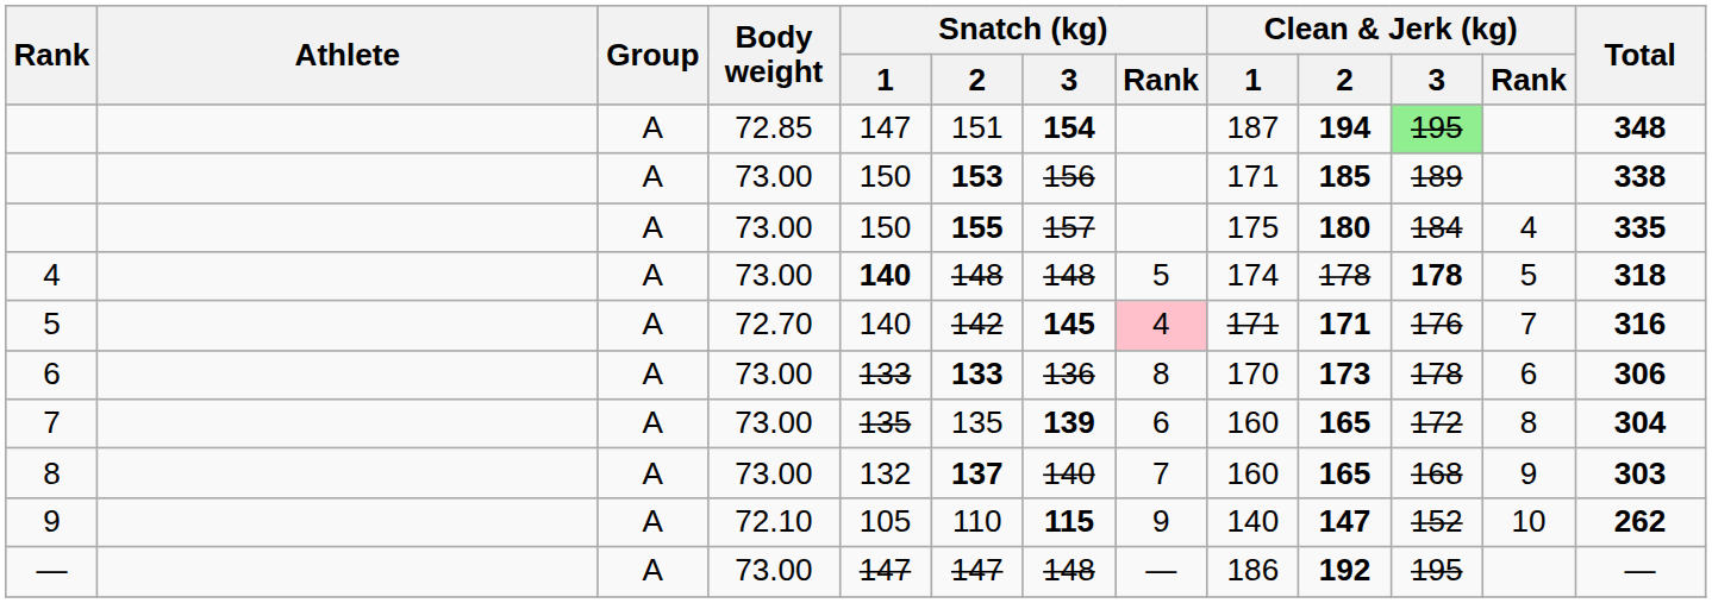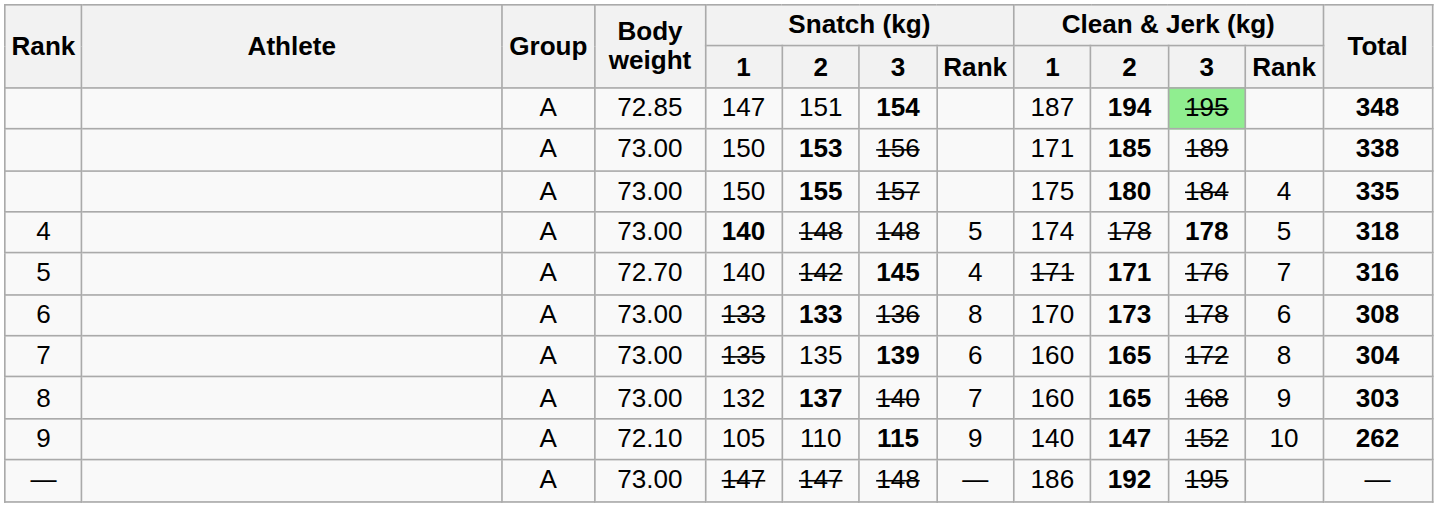row 7 | Snatch (kg) / Rank: pink background -> no background
row 8 | Total: 306 -> 308
